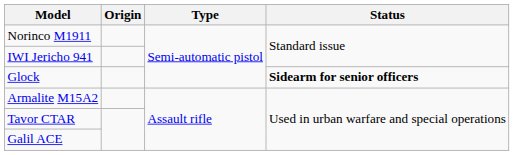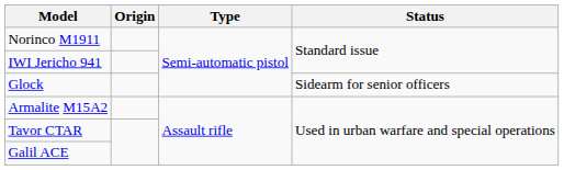Glock | Status: bold -> normal
